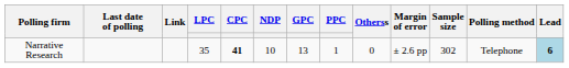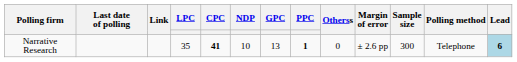Narrative Research | PPC: normal -> bold
Narrative Research | Sample size: 302 -> 300
